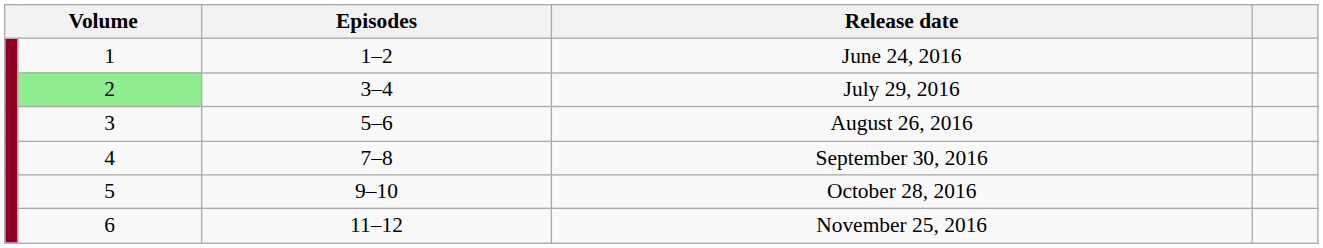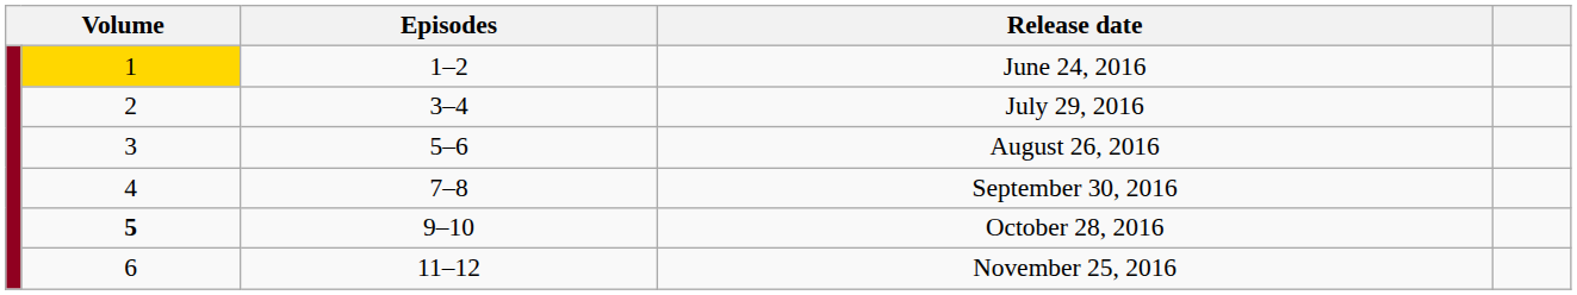June 24, 2016 | column 2: no background -> gold background
July 29, 2016 | column 2: lightgreen background -> no background
October 28, 2016 | column 2: normal -> bold
